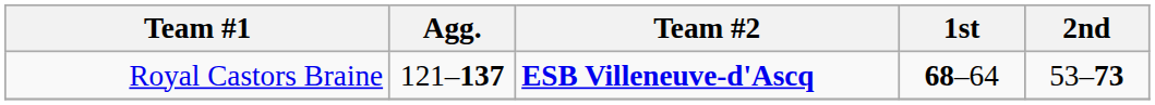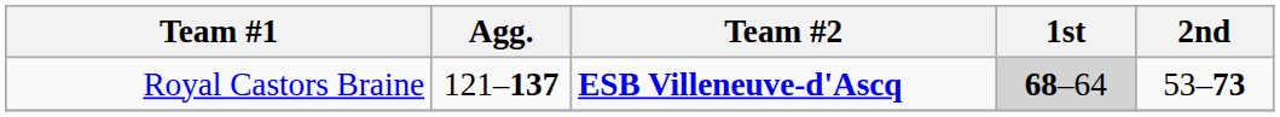Royal Castors Braine | 1st: no background -> lightgrey background
